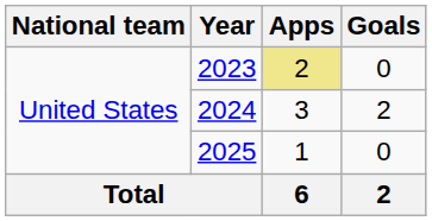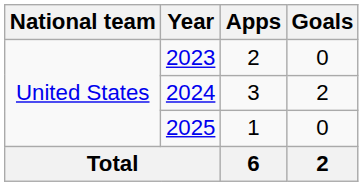2023 | Apps: khaki background -> no background
